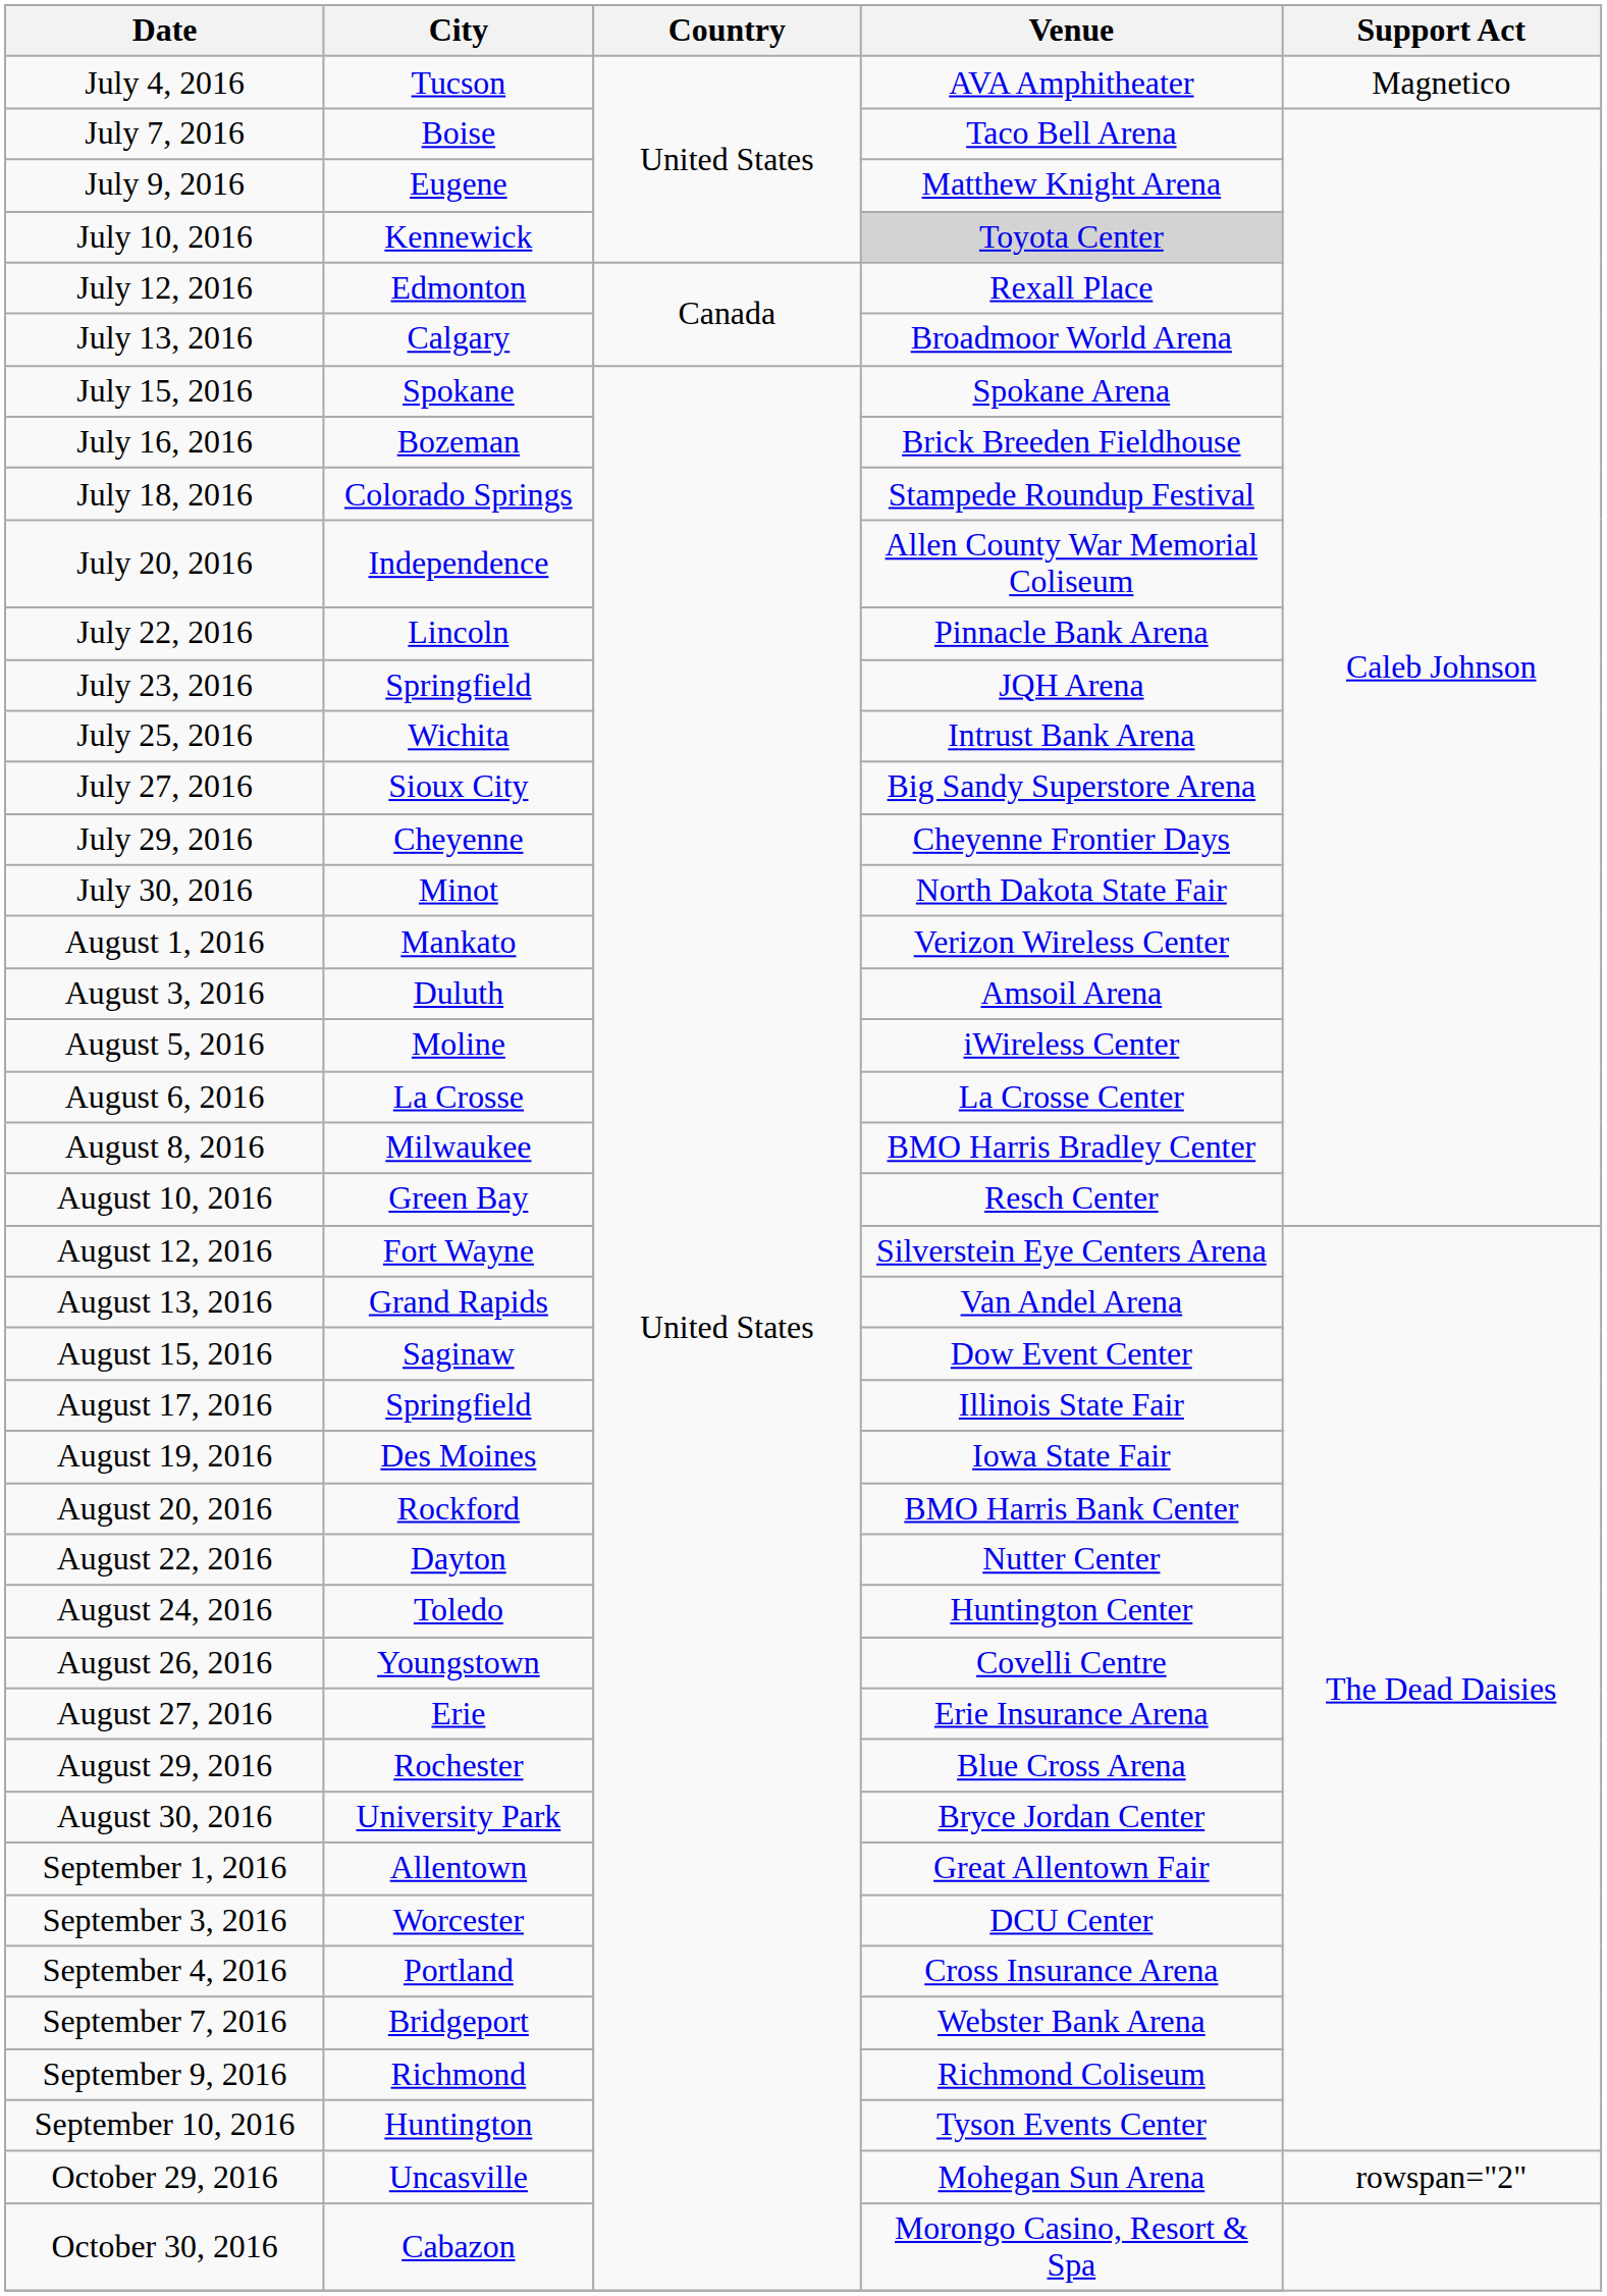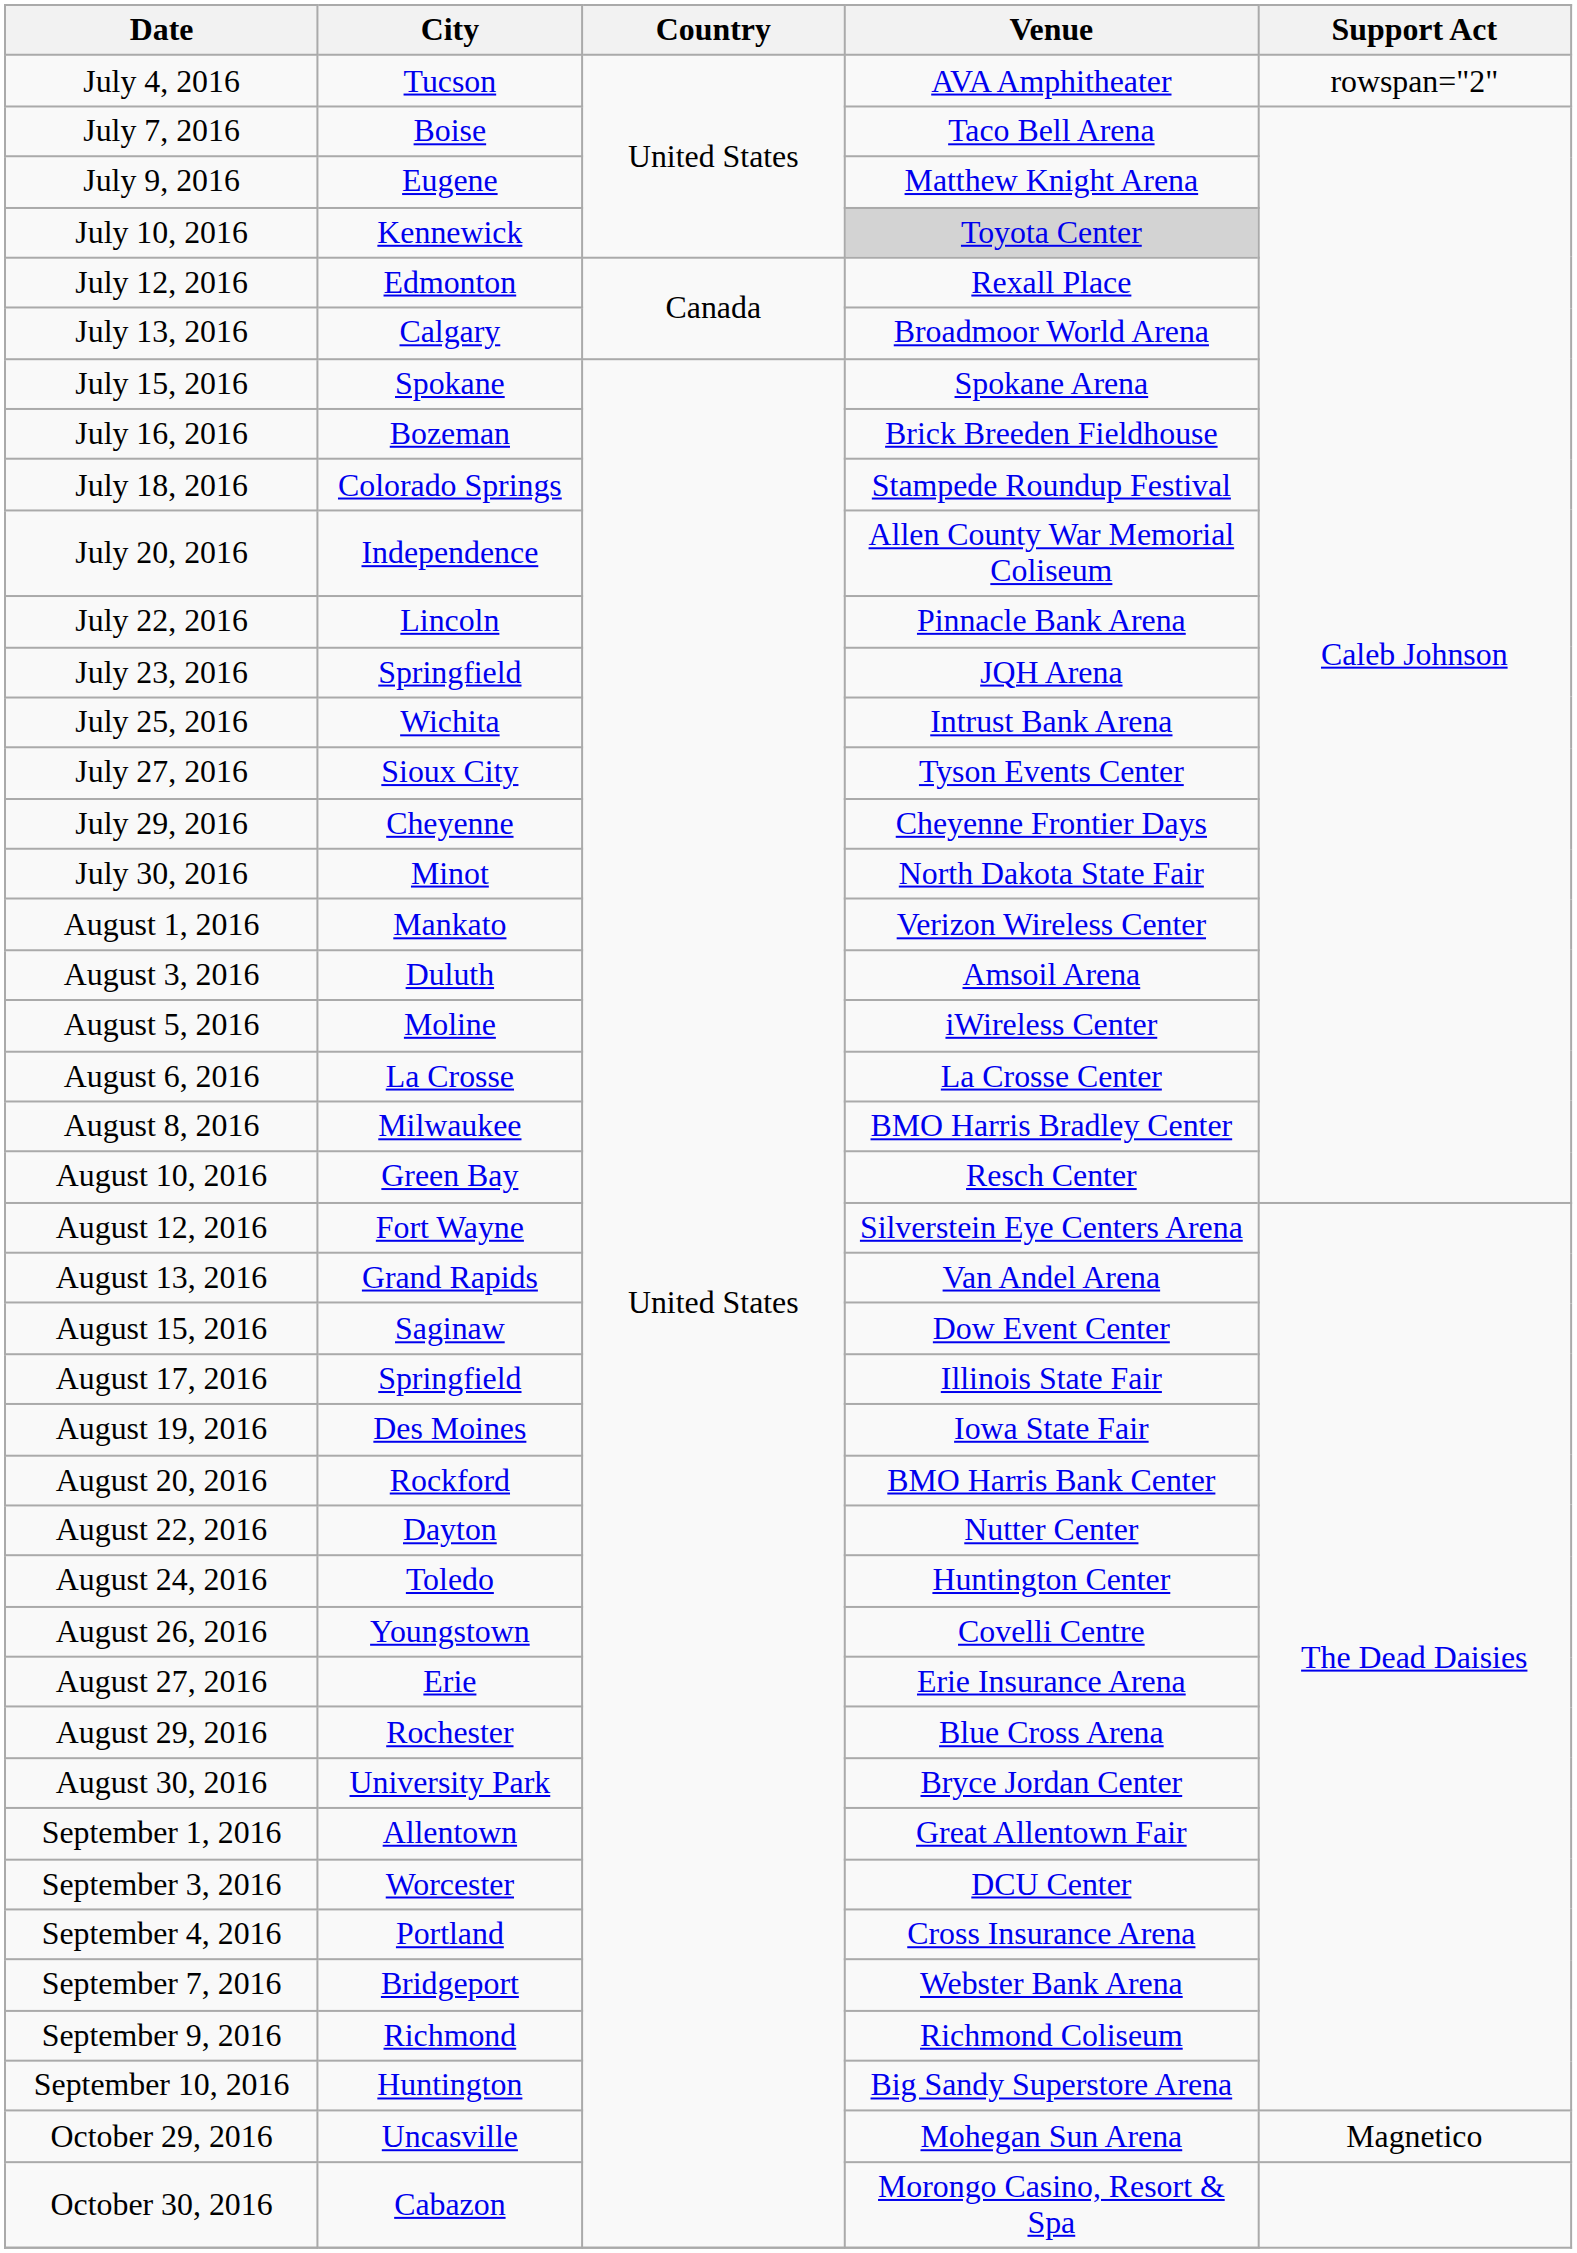July 4, 2016 | Support Act: Magnetico -> rowspan="2"
July 27, 2016 | Venue: Big Sandy Superstore Arena -> Tyson Events Center
September 10, 2016 | Venue: Tyson Events Center -> Big Sandy Superstore Arena
October 29, 2016 | Support Act: rowspan="2" -> Magnetico
